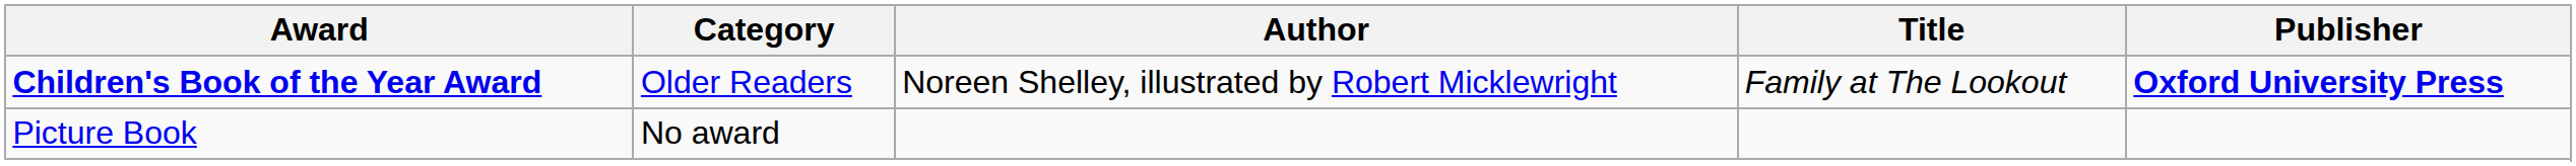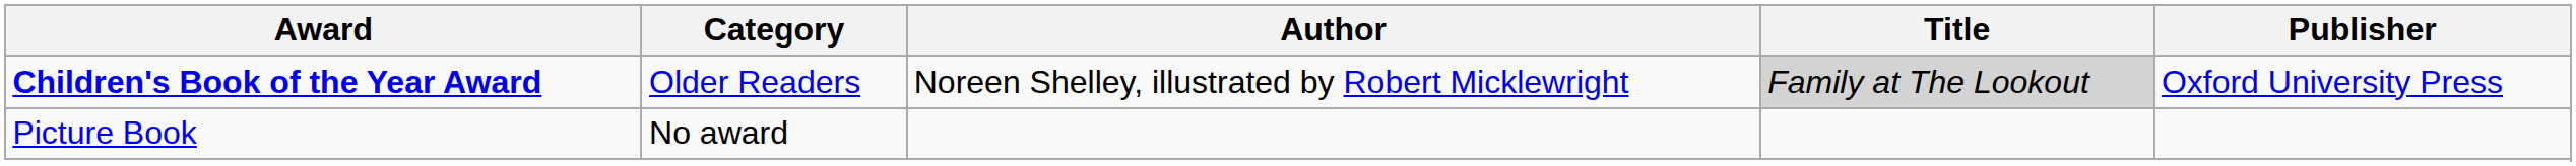Children's Book of the Year Award / Older Readers | Title: no background -> lightgrey background
Children's Book of the Year Award / Older Readers | Publisher: bold -> normal
